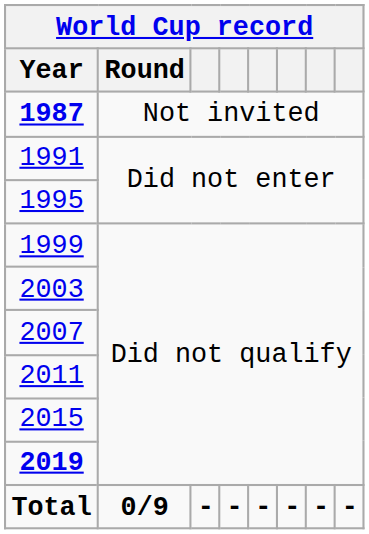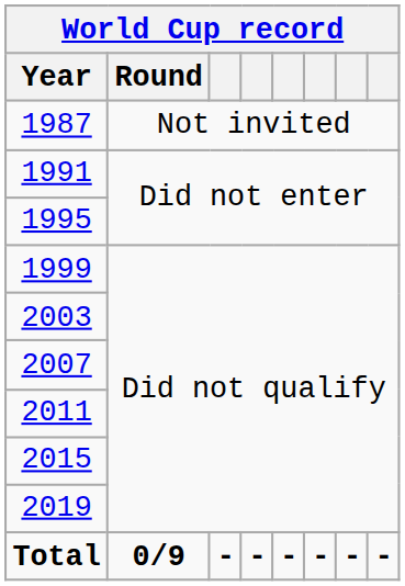1987 | Year: bold -> normal
2019 | Year: bold -> normal
